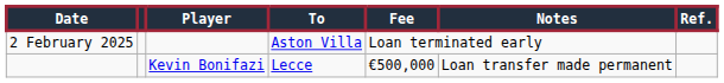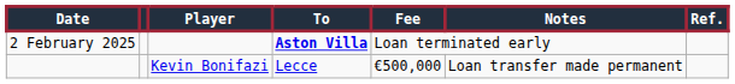2 February 2025 | To: normal -> bold
